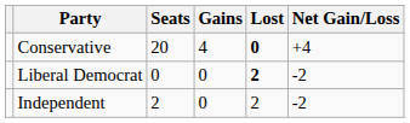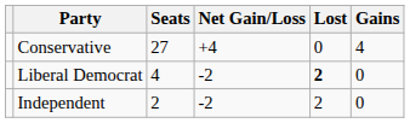columns swapped: Gains <-> Net Gain/Loss
Conservative | Seats: 20 -> 27
Conservative | Lost: bold -> normal
Liberal Democrat | Seats: 0 -> 4
